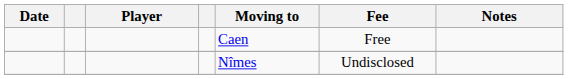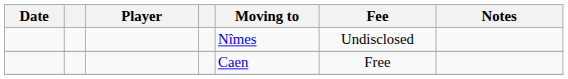row 2 | Moving to: Caen -> Nîmes
row 2 | Fee: Free -> Undisclosed
row 3 | Moving to: Nîmes -> Caen
row 3 | Fee: Undisclosed -> Free
